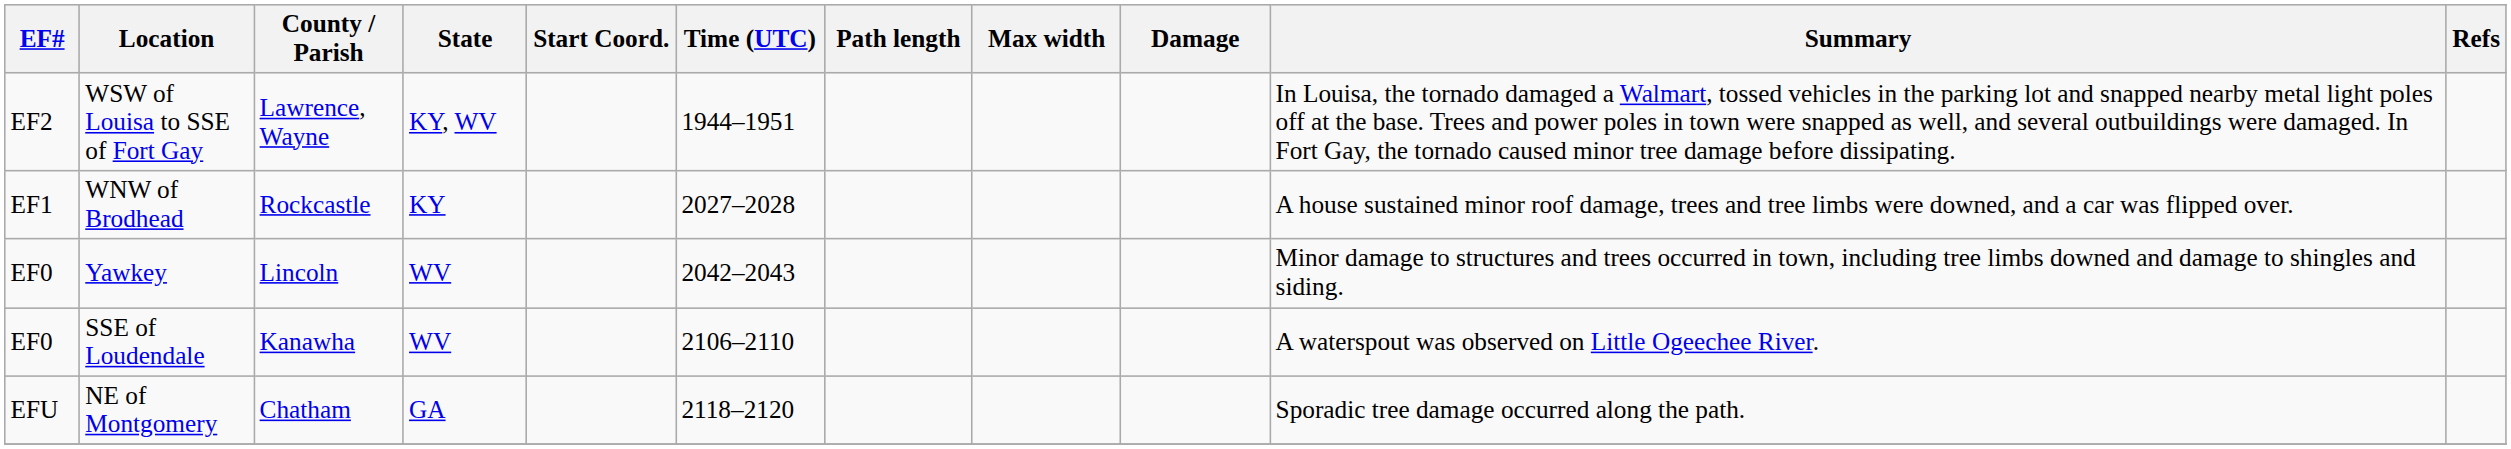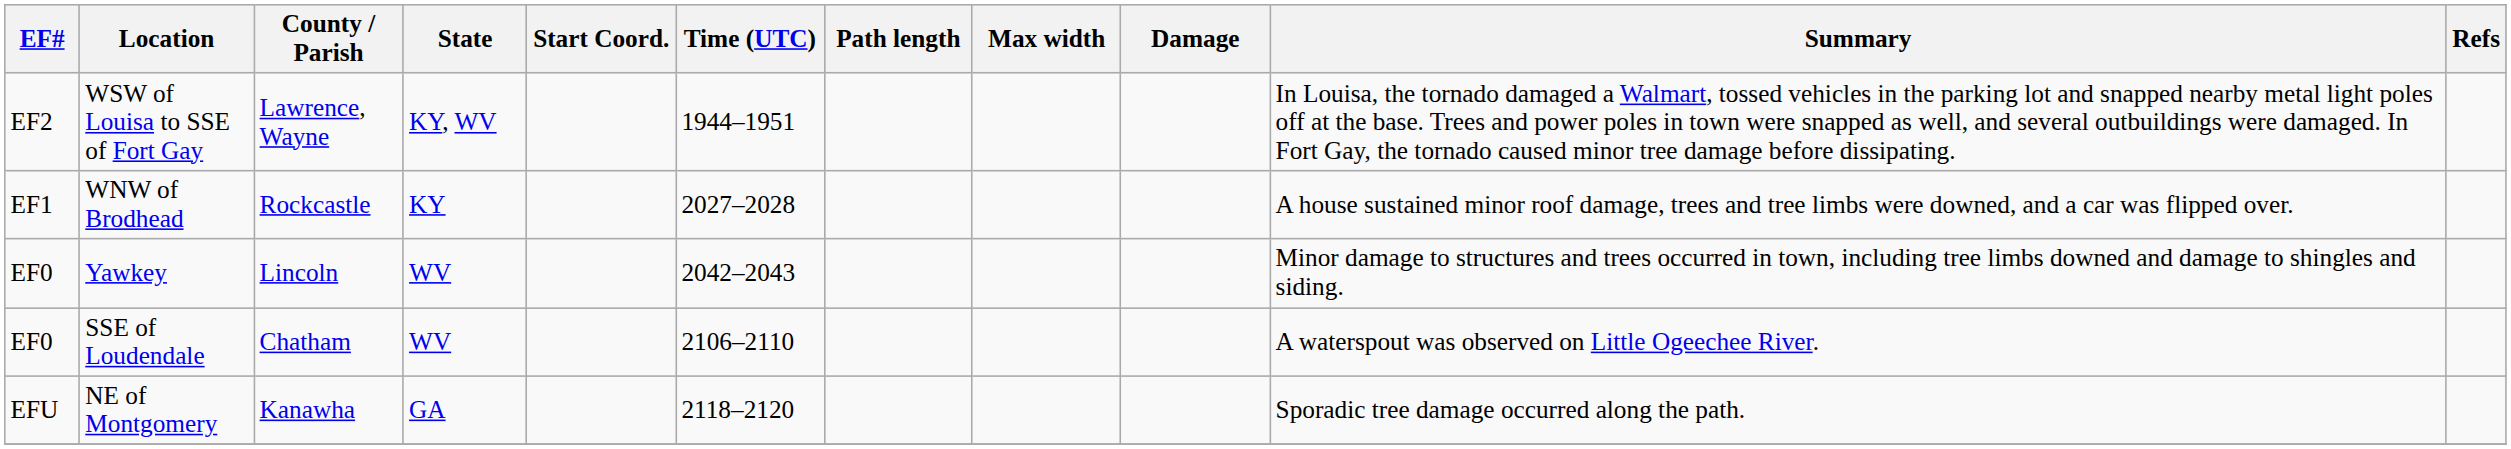SSE of Loudendale | County / Parish: Kanawha -> Chatham
NE of Montgomery | County / Parish: Chatham -> Kanawha
